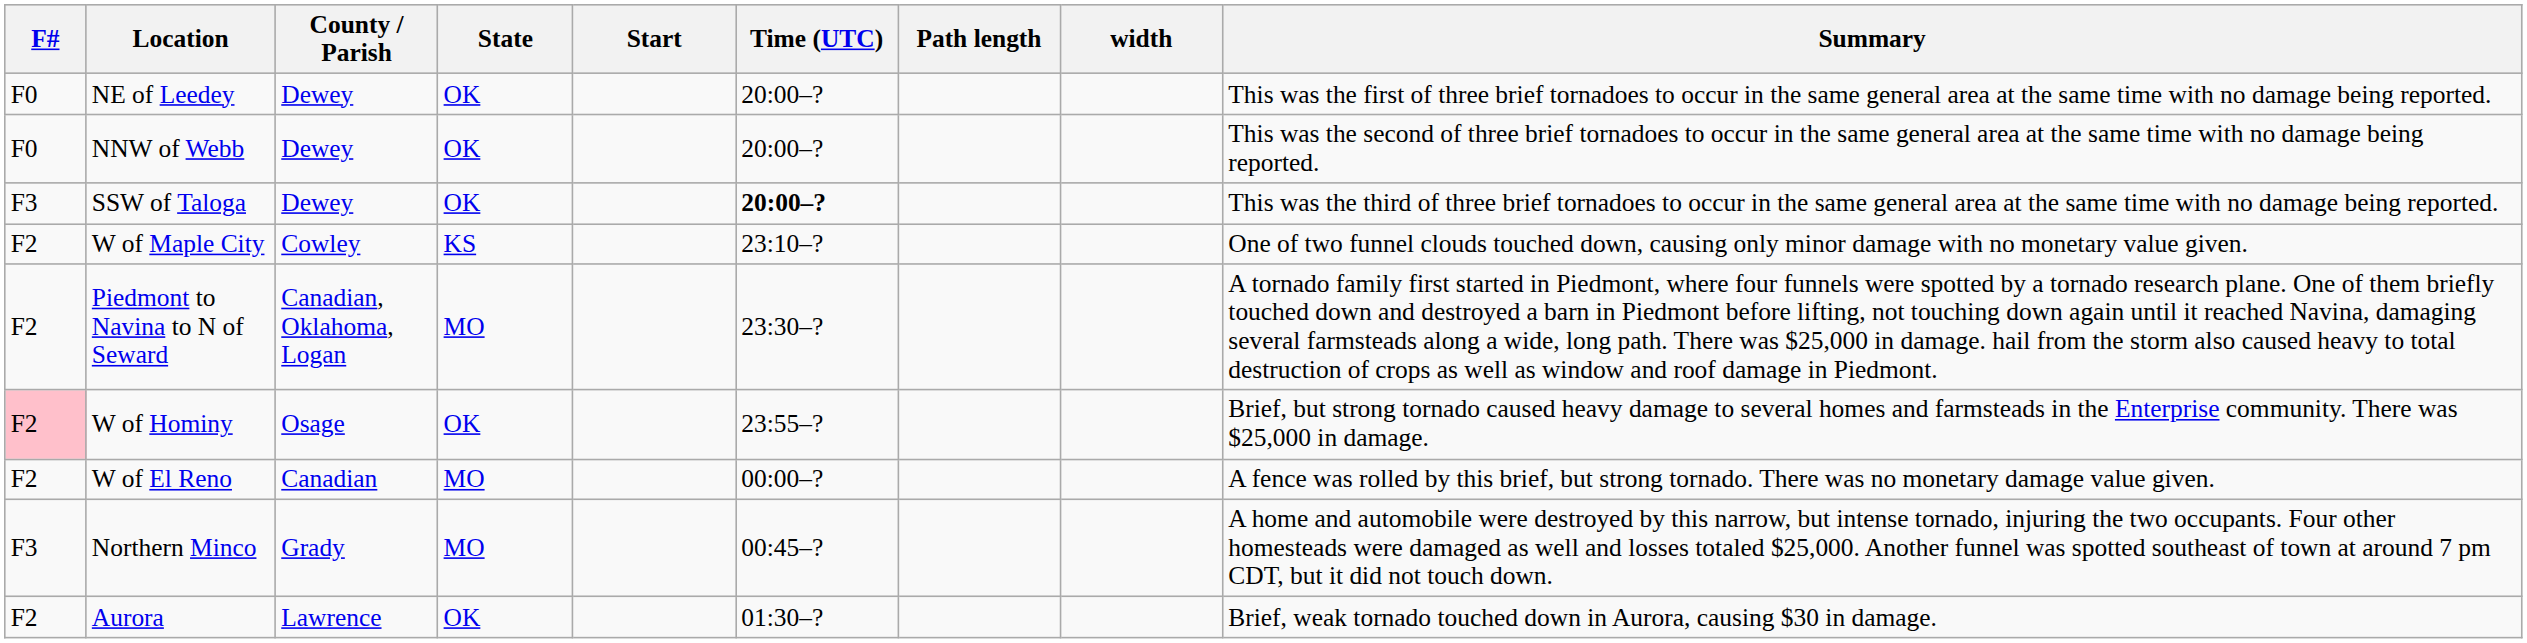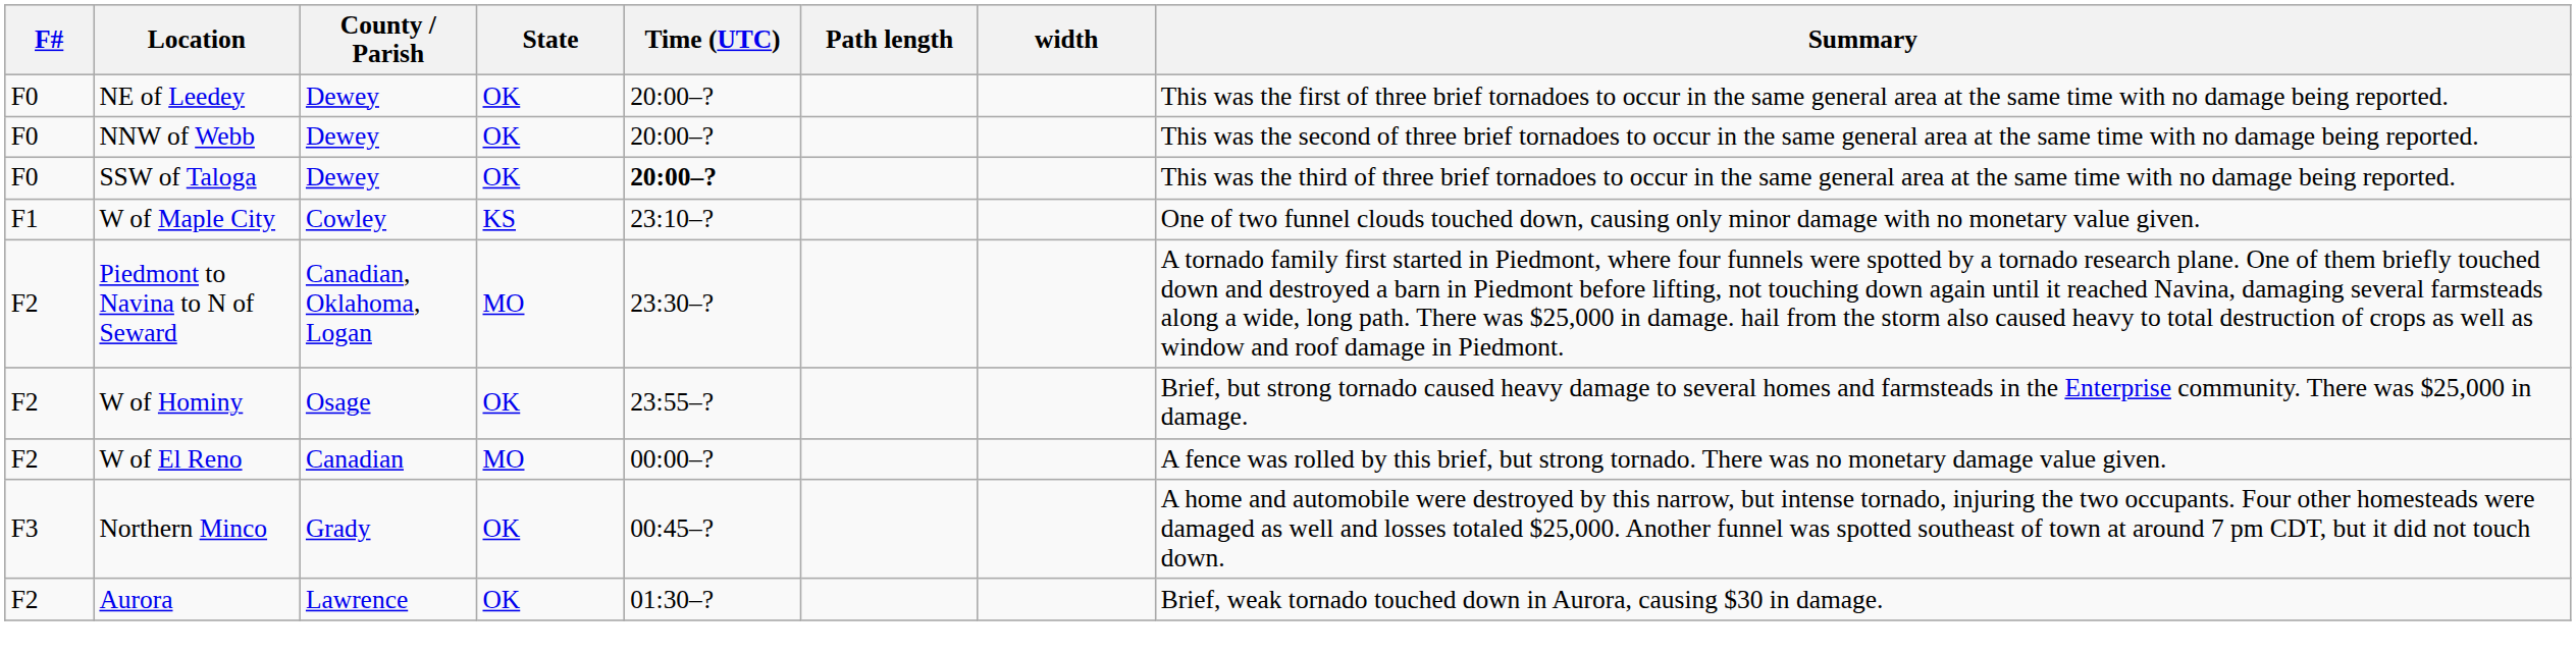- column: Start
SSW of Taloga | F#: F3 -> F0
W of Maple City | F#: F2 -> F1
W of Hominy | F#: pink background -> no background
Northern Minco | State: MO -> OK
